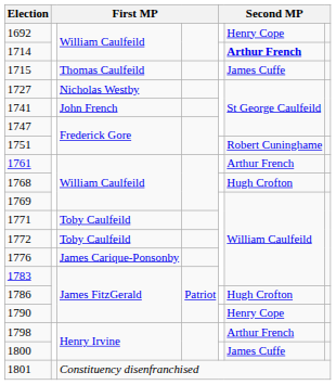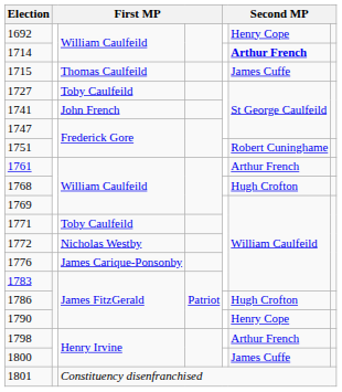1727 | column 3: Nicholas Westby -> Toby Caulfeild
1772 | column 3: Toby Caulfeild -> Nicholas Westby
